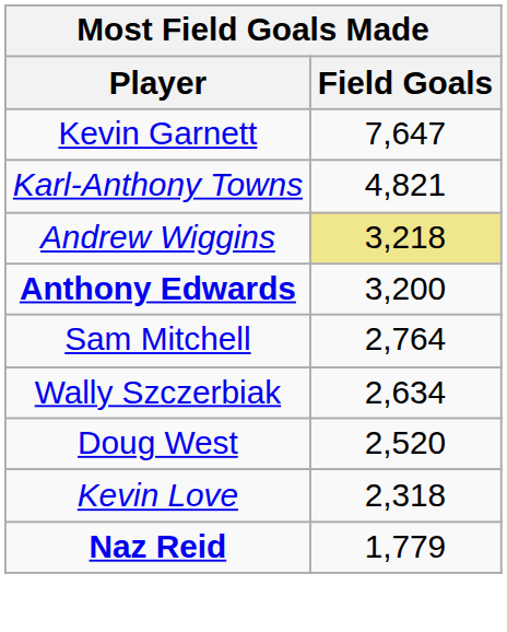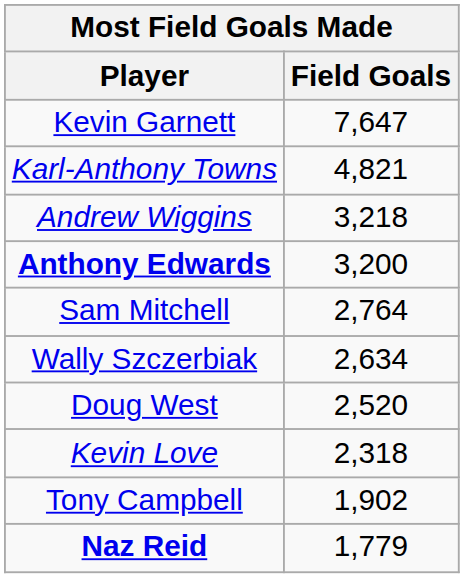Andrew Wiggins | Field Goals: khaki background -> no background
+ row: Tony Campbell | 1,902
